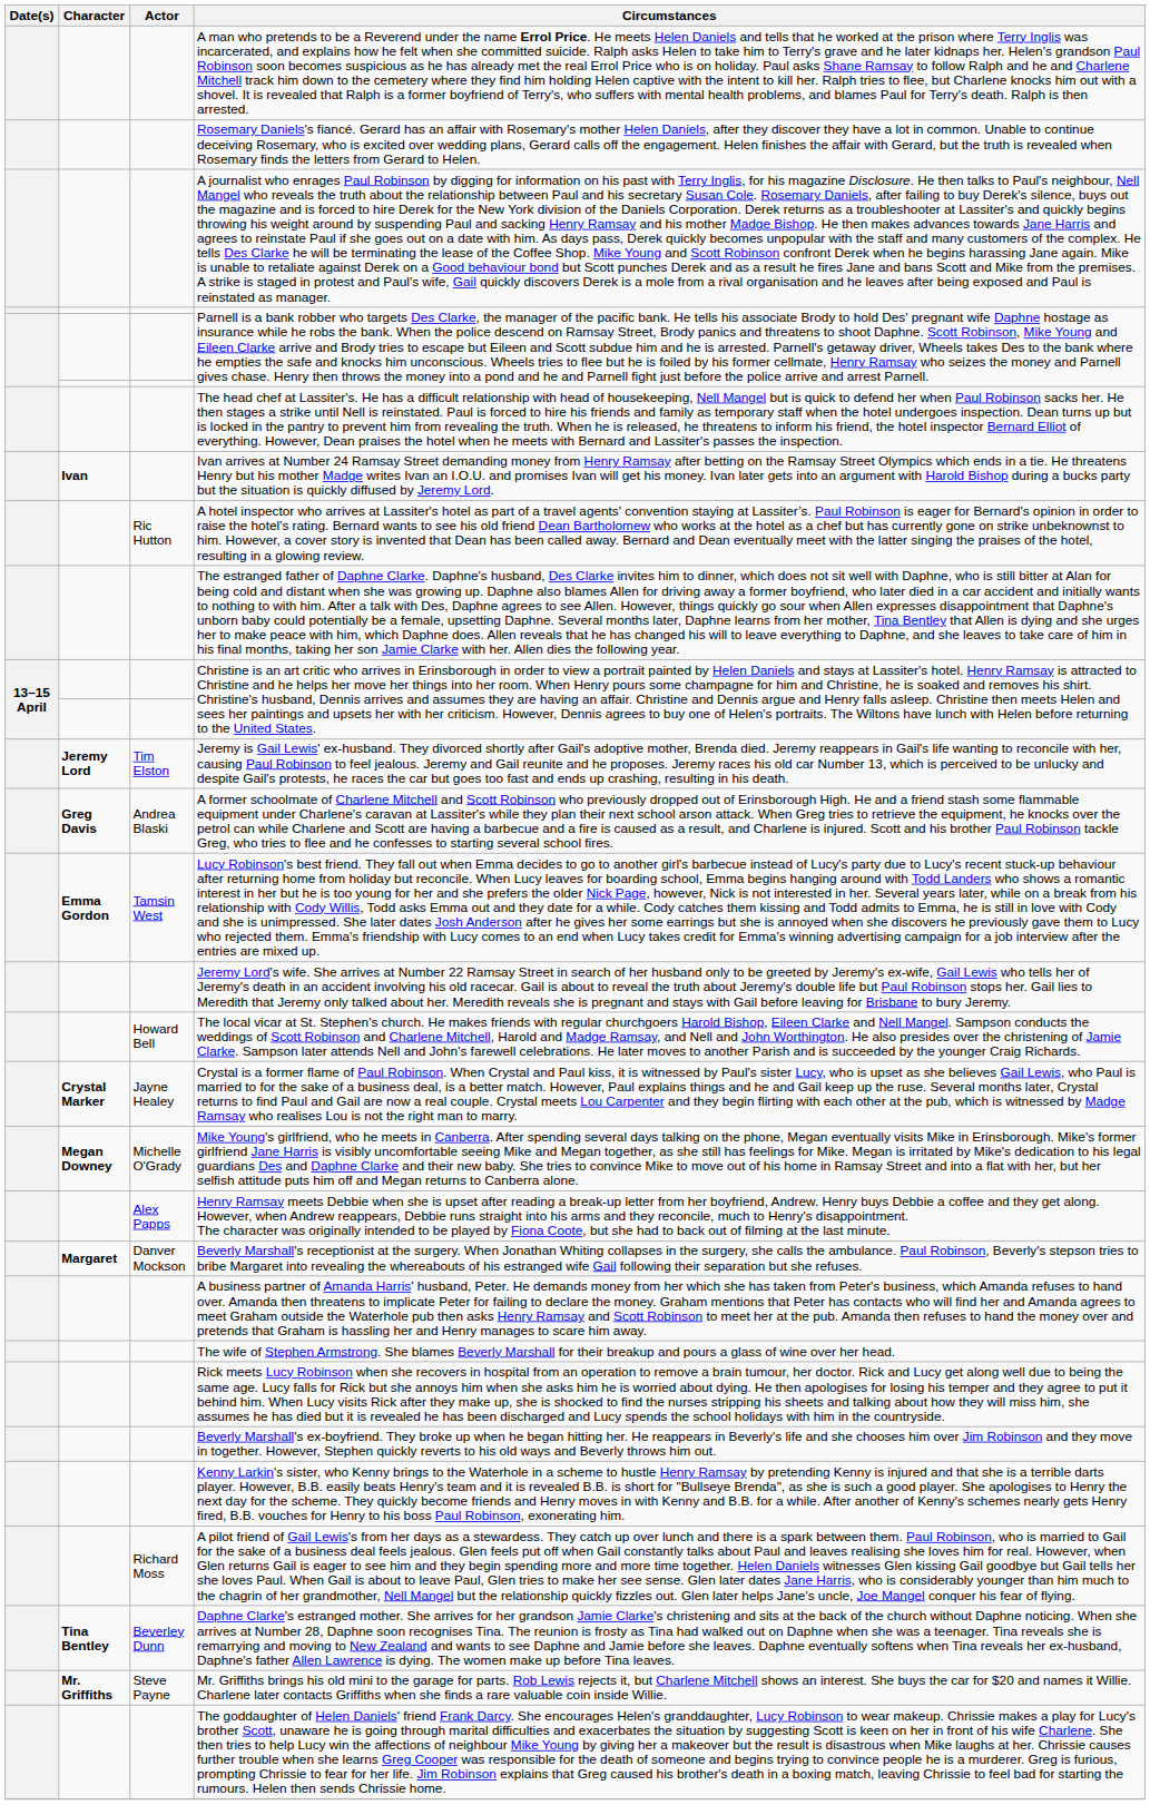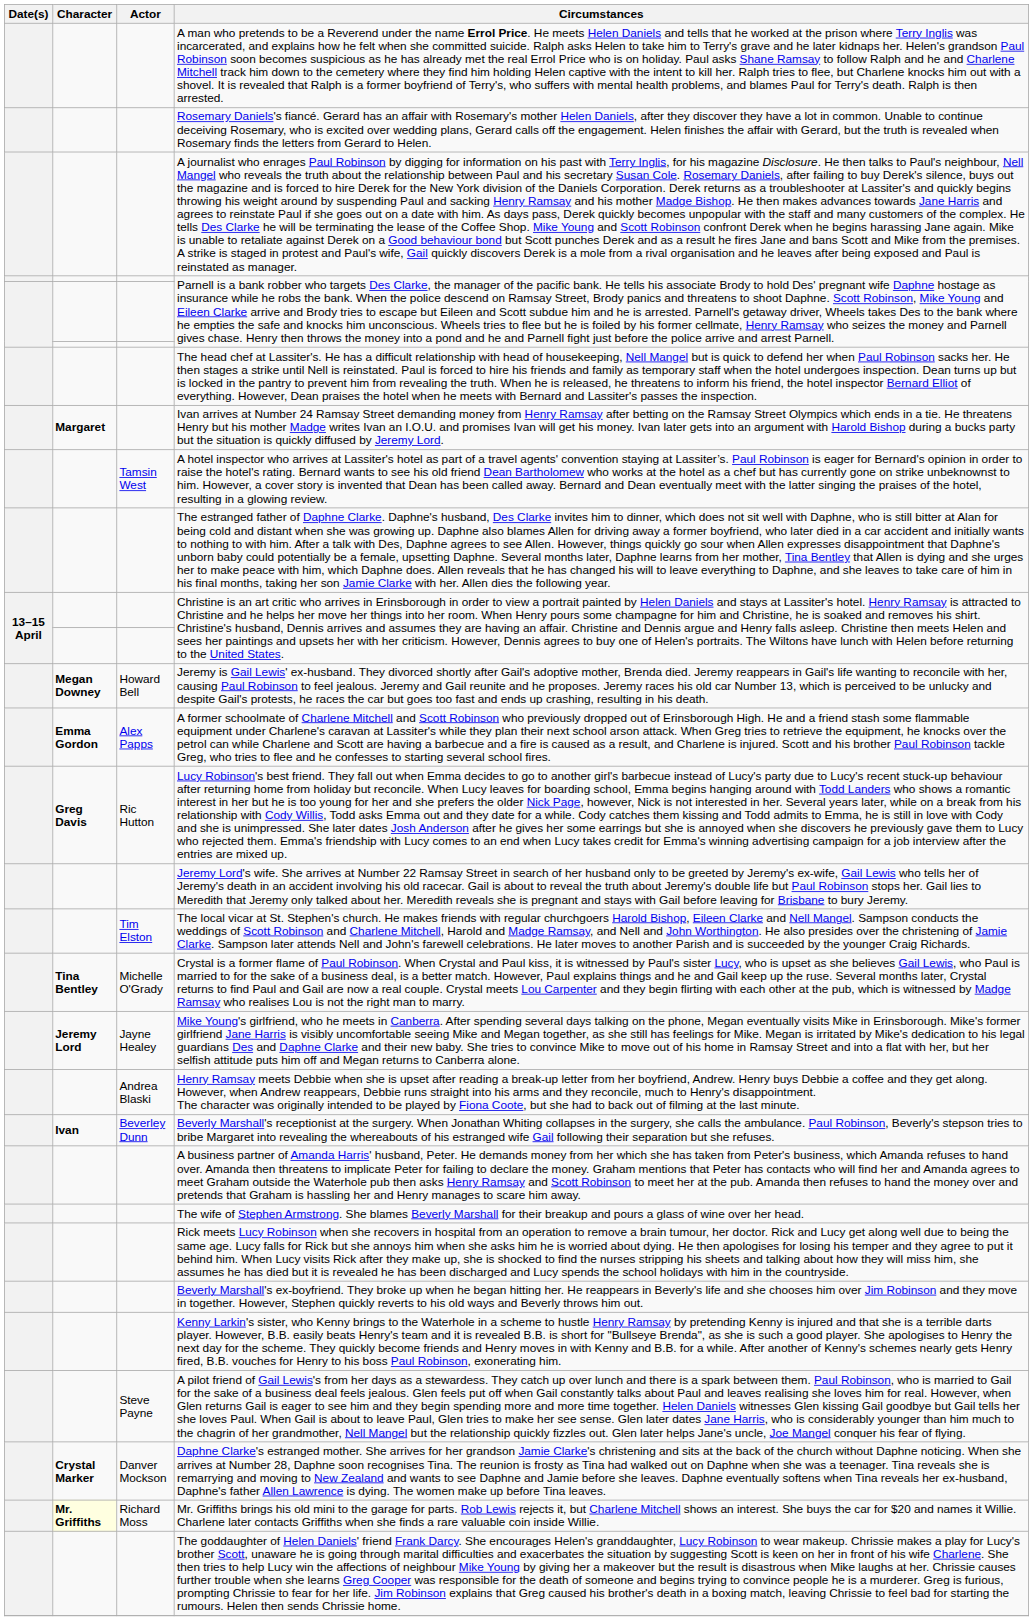row 9 | Character: Ivan -> Margaret
row 10 | Actor: Ric Hutton -> Tamsin West
row 14 | Character: Jeremy Lord -> Megan Downey
row 14 | Actor: Tim Elston -> Howard Bell
row 15 | Character: Greg Davis -> Emma Gordon
row 15 | Actor: Andrea Blaski -> Alex Papps
row 16 | Character: Emma Gordon -> Greg Davis
row 16 | Actor: Tamsin West -> Ric Hutton
row 18 | Actor: Howard Bell -> Tim Elston
row 19 | Character: Crystal Marker -> Tina Bentley
row 19 | Actor: Jayne Healey -> Michelle O'Grady
row 20 | Character: Megan Downey -> Jeremy Lord
row 20 | Actor: Michelle O'Grady -> Jayne Healey
row 21 | Actor: Alex Papps -> Andrea Blaski
row 22 | Character: Margaret -> Ivan
row 22 | Actor: Danver Mockson -> Beverley Dunn
row 28 | Actor: Richard Moss -> Steve Payne
row 29 | Character: Tina Bentley -> Crystal Marker
row 29 | Actor: Beverley Dunn -> Danver Mockson
row 30 | Character: no background -> lightyellow background
row 30 | Actor: Steve Payne -> Richard Moss
